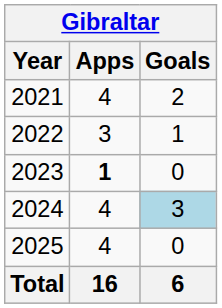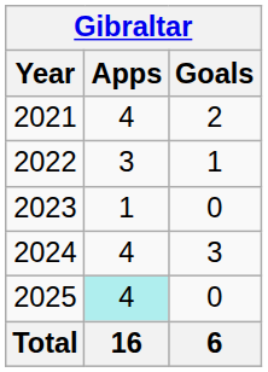2023 | Apps: bold -> normal
2024 | Goals: lightblue background -> no background
2025 | Apps: no background -> paleturquoise background
